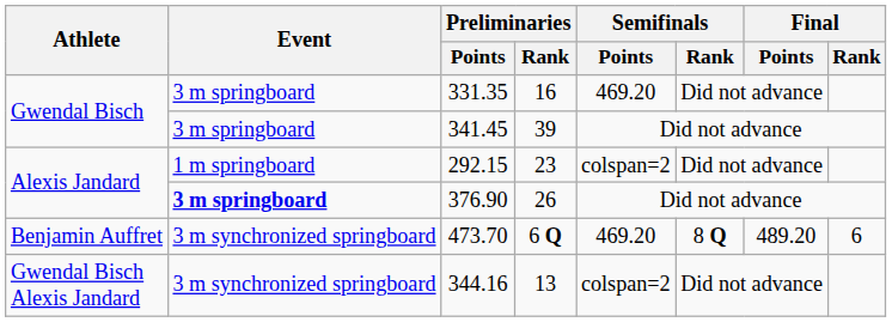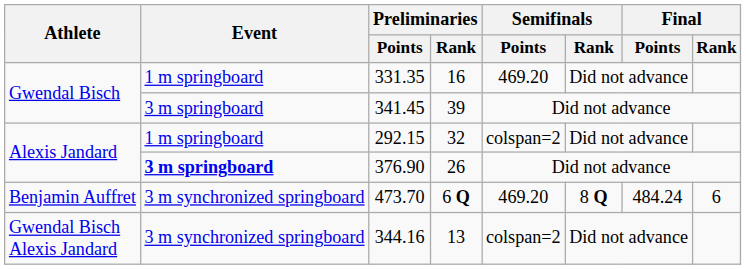331.35 | Event: 3 m springboard -> 1 m springboard
292.15 | Preliminaries / Rank: 23 -> 32
473.70 | Final / Points: 489.20 -> 484.24
